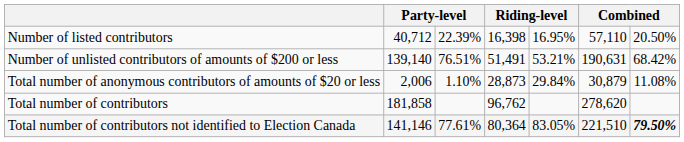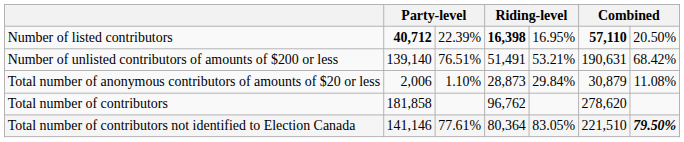Number of listed contributors | column 2: normal -> bold
Number of listed contributors | column 4: normal -> bold
Number of listed contributors | column 6: normal -> bold
